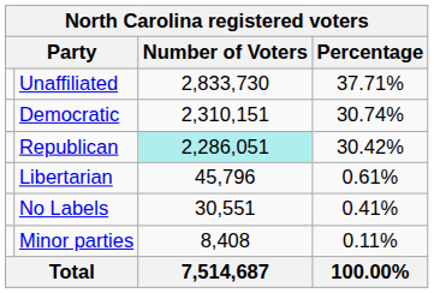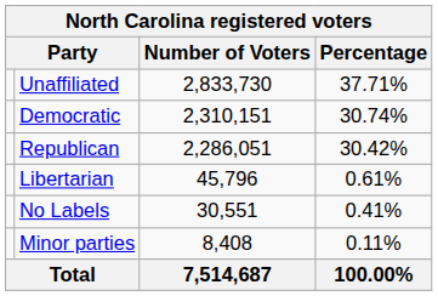Republican | Number of Voters: paleturquoise background -> no background
